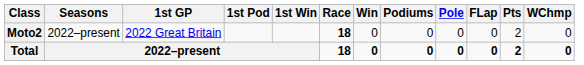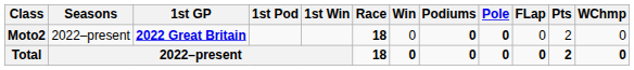Moto2 | 1st GP: normal -> bold
Moto2 | Podiums: normal -> bold
Moto2 | Pole: normal -> bold
